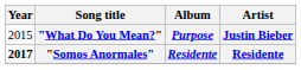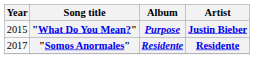"Somos Anormales" | Year: bold -> normal
